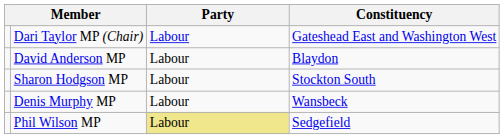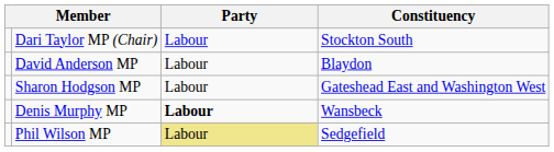Dari Taylor MP (Chair) | column 4: Gateshead East and Washington West -> Stockton South
Sharon Hodgson MP | column 4: Stockton South -> Gateshead East and Washington West
Denis Murphy MP | Party: normal -> bold
